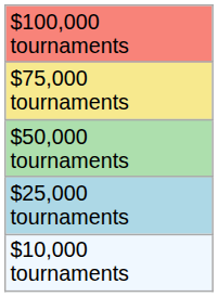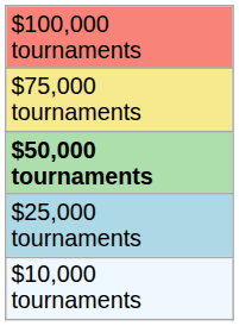row 3 | column 1: normal -> bold
